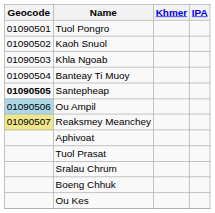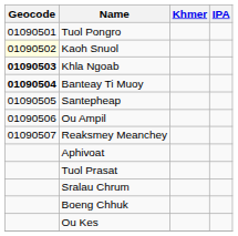Kaoh Snuol | Geocode: no background -> lightyellow background
Khla Ngoab | Geocode: normal -> bold
Banteay Ti Muoy | Geocode: normal -> bold
Santepheap | Geocode: bold -> normal
Ou Ampil | Geocode: lightblue background -> no background
Reaksmey Meanchey | Geocode: khaki background -> no background
